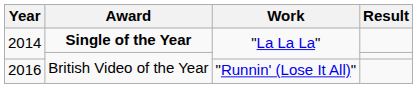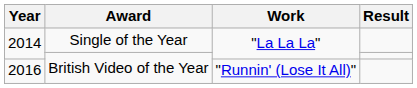2014 / Single of the Year | Award: bold -> normal
